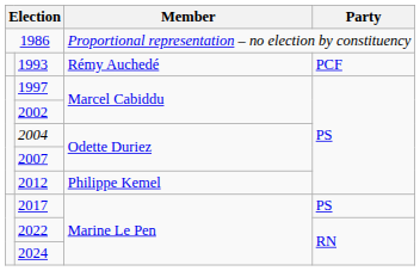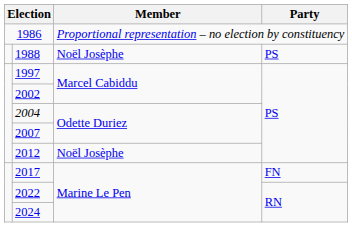+ row: 1988 | Noël Josèphe | PS
- row: 1993 | Rémy Auchedé | PCF
2012 | Member: Philippe Kemel -> Noël Josèphe
2017 | Party: PS -> FN
